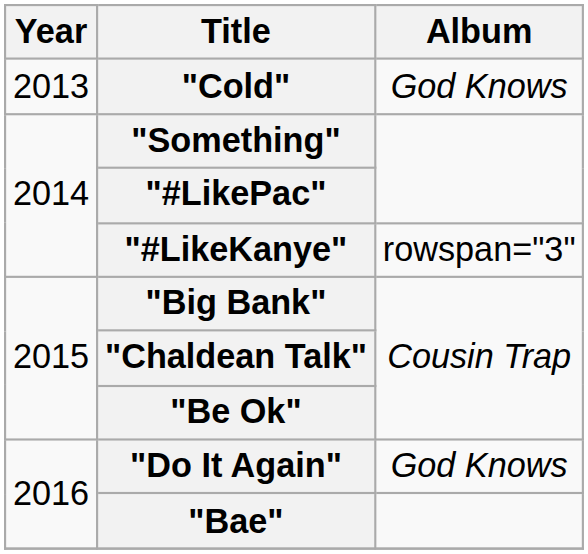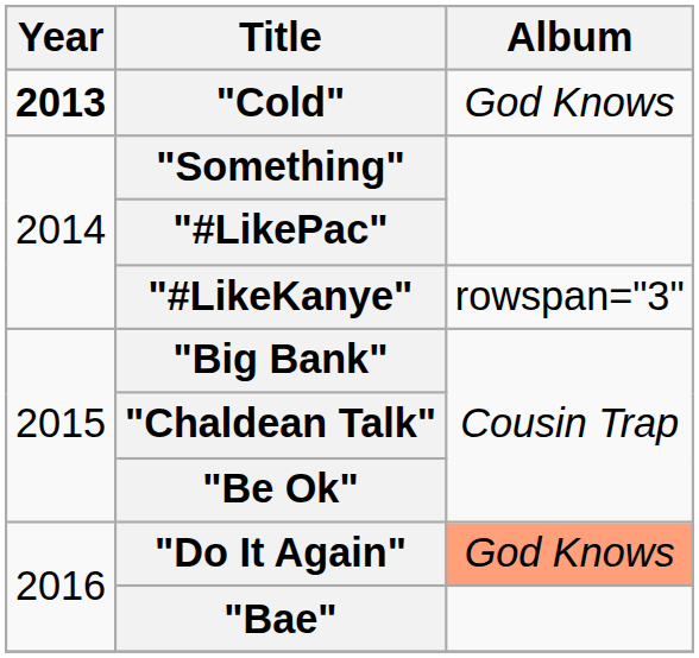"Cold" | Year: normal -> bold
"Do It Again" | Album: no background -> lightsalmon background
